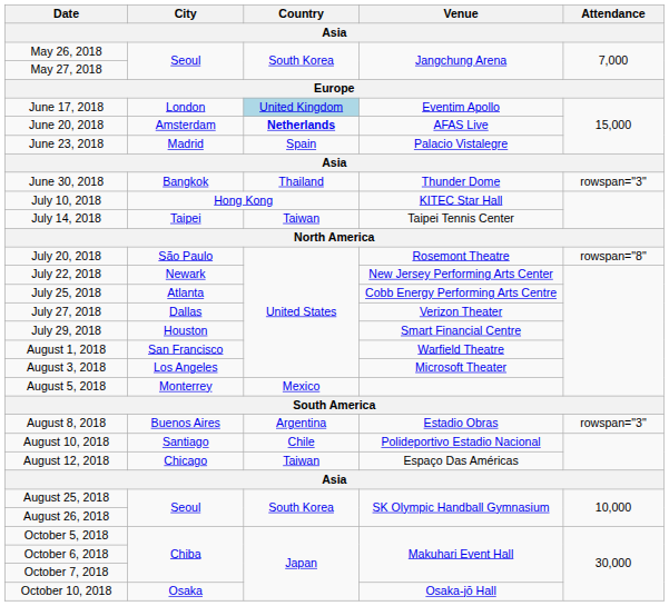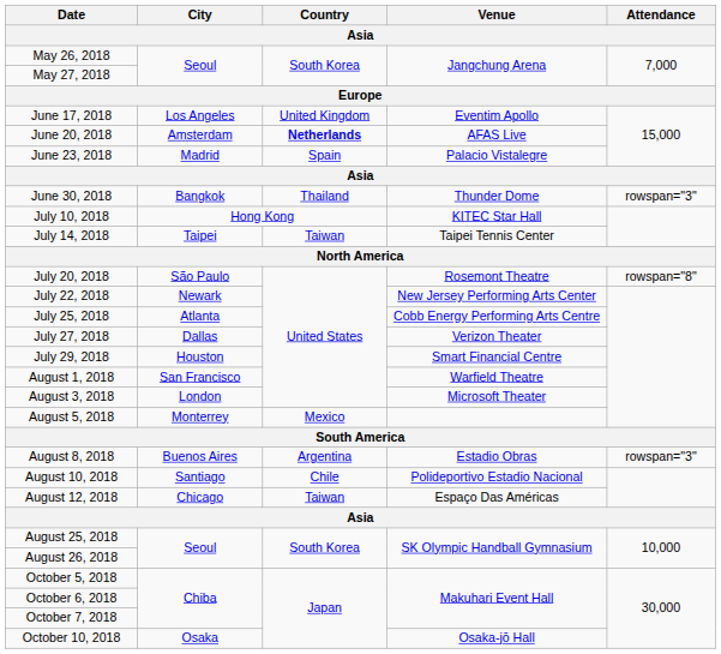June 17, 2018 | City: London -> Los Angeles
June 17, 2018 | Country: lightblue background -> no background
August 3, 2018 | City: Los Angeles -> London
